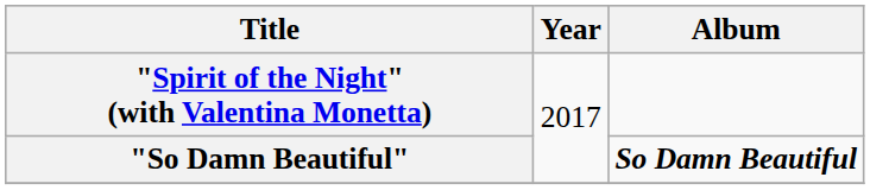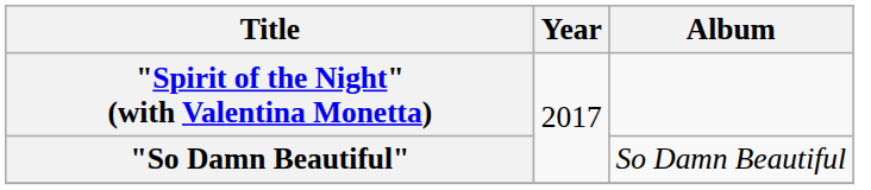"So Damn Beautiful" | Album: bold -> normal
